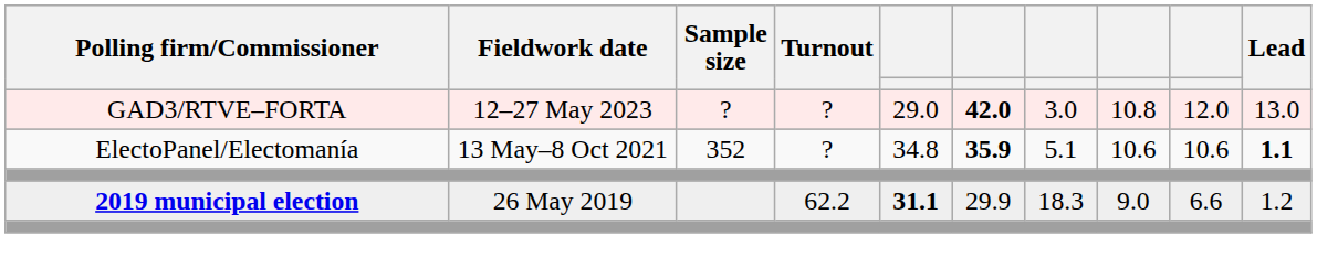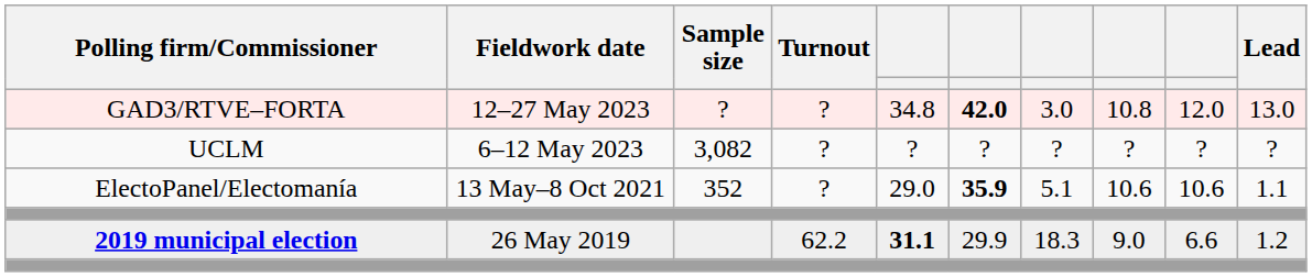GAD3/RTVE–FORTA | column 5: 29.0 -> 34.8
+ row: UCLM | 6–12 May 2023 | 3,082 | ? | ? | ? | ? | ? | ? | ?
ElectoPanel/Electomanía | column 5: 34.8 -> 29.0
ElectoPanel/Electomanía | Lead: bold -> normal
